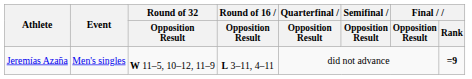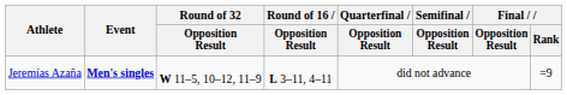Jeremías Azaña | Event: normal -> bold
Jeremías Azaña | Final / Rank: bold -> normal
